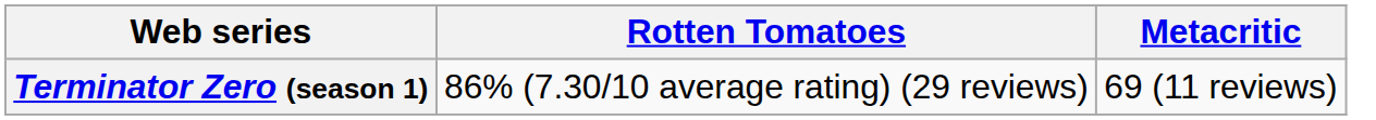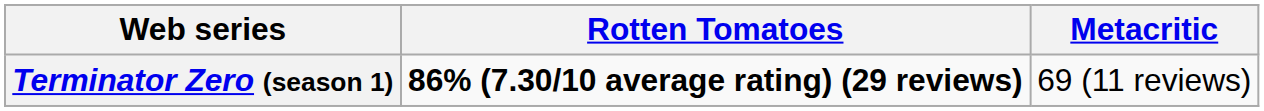row 2 | Rotten Tomatoes: normal -> bold
